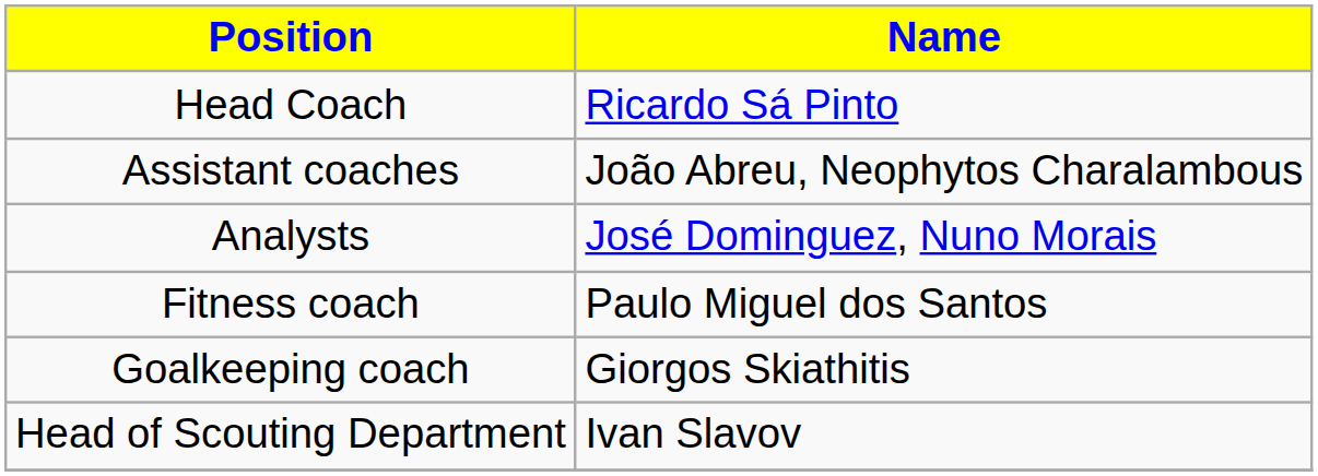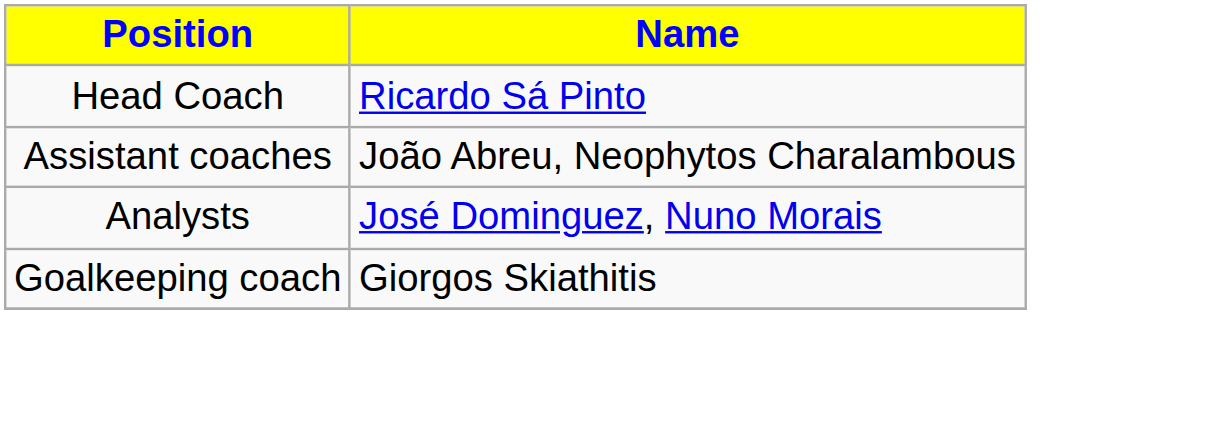- row: Fitness coach | Paulo Miguel dos Santos
- row: Head of Scouting Department | Ivan Slavov
